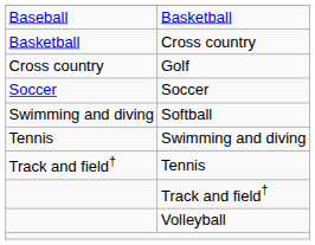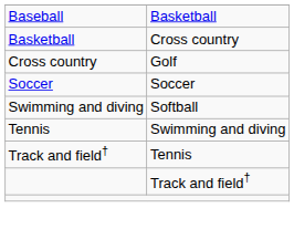- row: Volleyball
